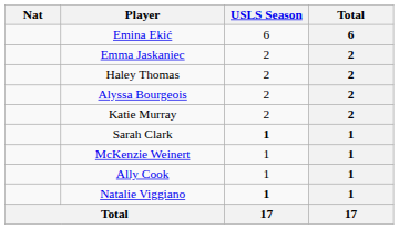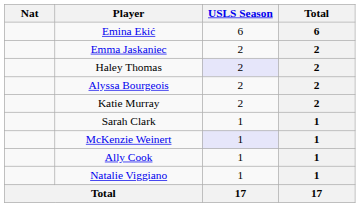Haley Thomas | USLS Season: no background -> lavender background
Sarah Clark | USLS Season: bold -> normal
McKenzie Weinert | USLS Season: no background -> lavender background
Natalie Viggiano | USLS Season: bold -> normal
